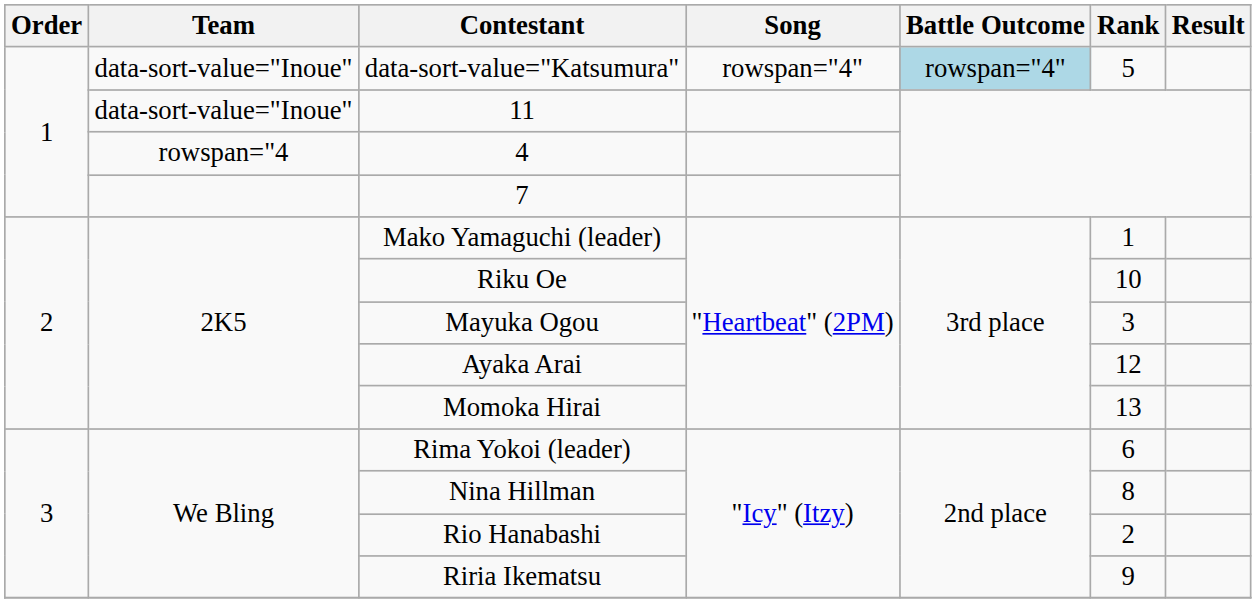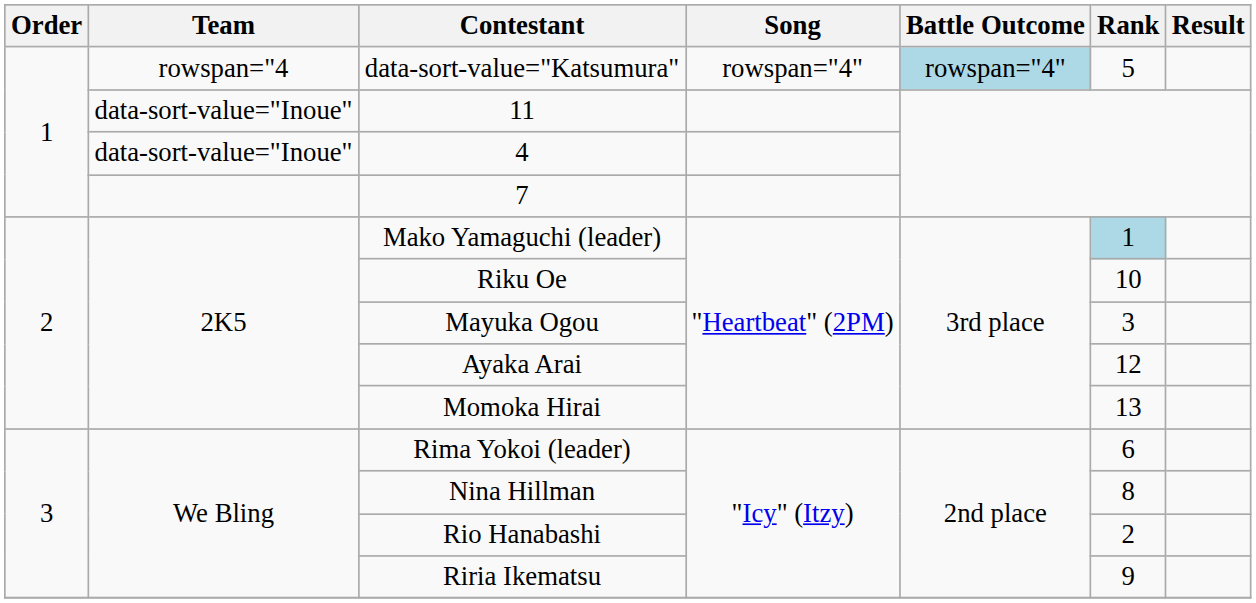data-sort-value="Katsumura" | Team: data-sort-value="Inoue" -> rowspan="4
4 | Team: rowspan="4 -> data-sort-value="Inoue"
Mako Yamaguchi (leader) | Rank: no background -> lightblue background
